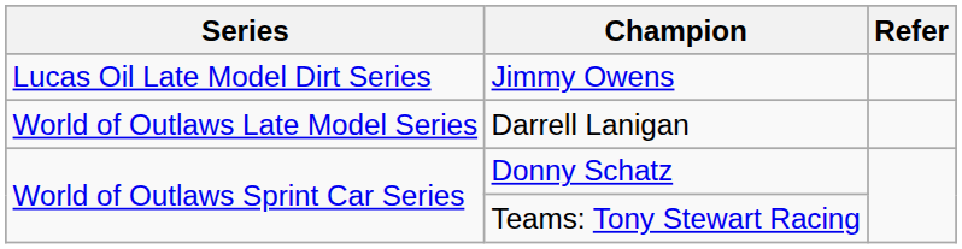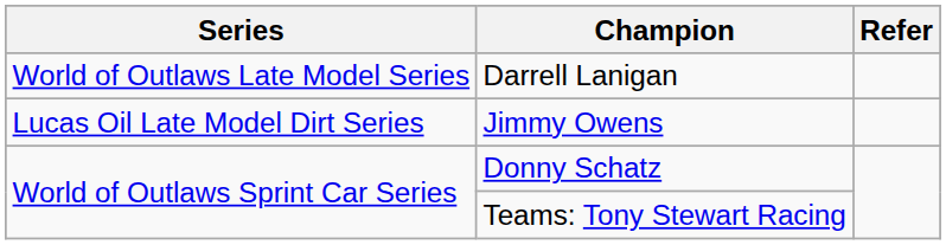rows swapped: Jimmy Owens <-> Darrell Lanigan
